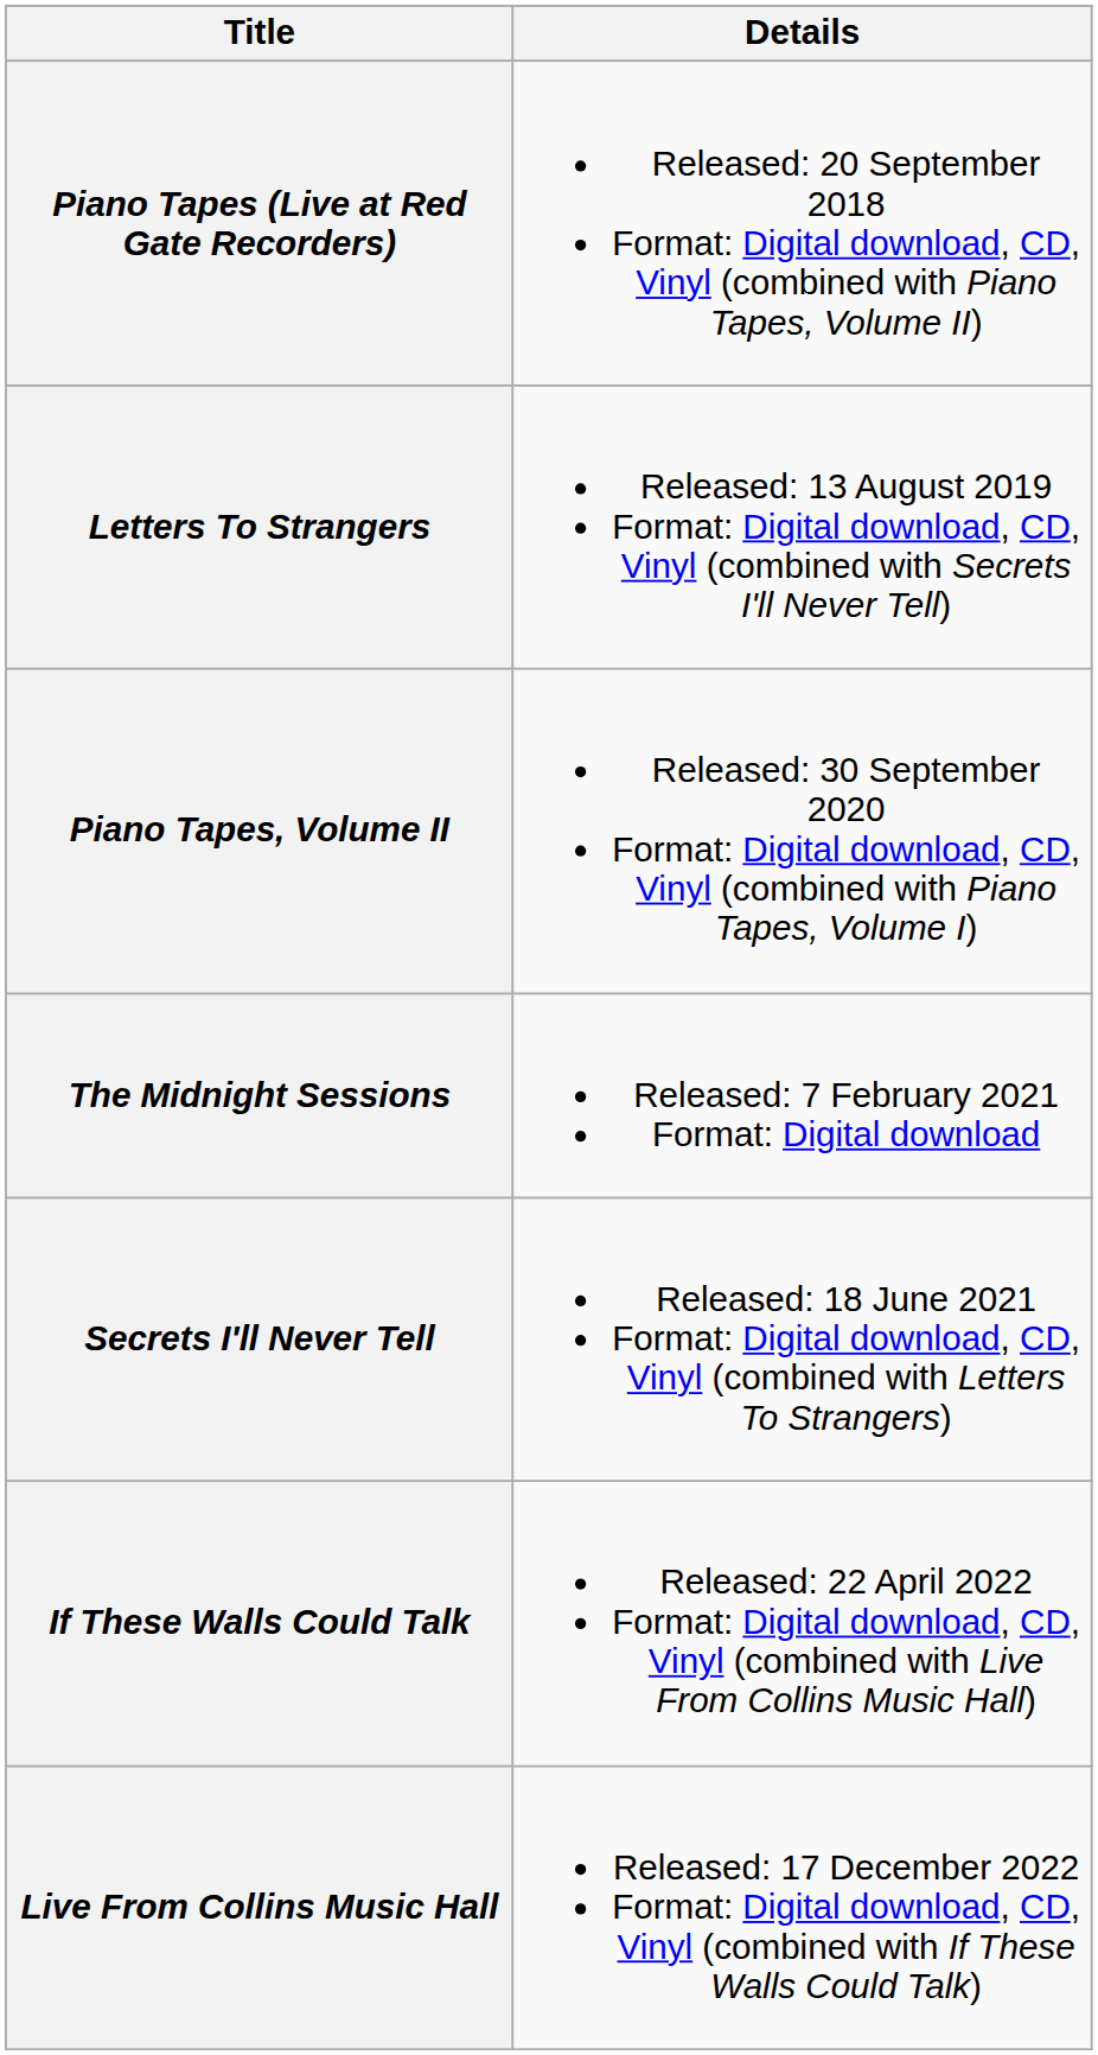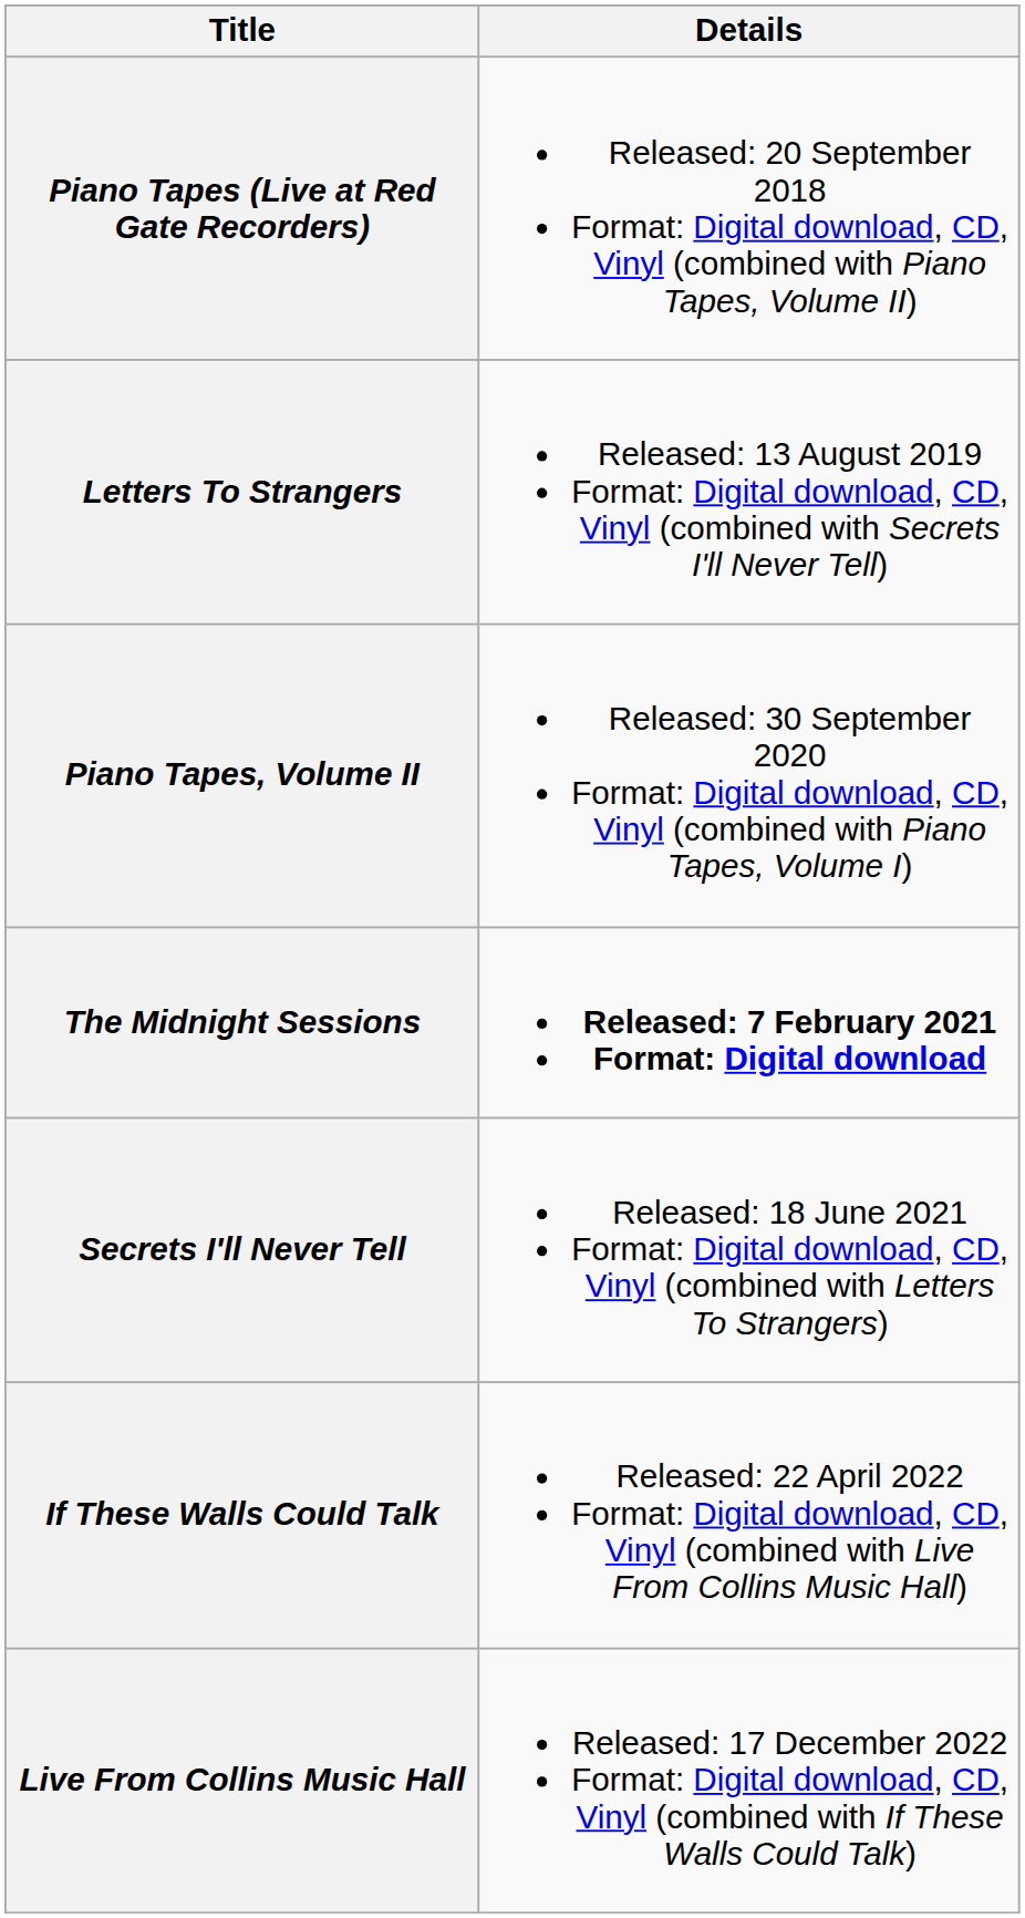The Midnight Sessions | Details: normal -> bold
